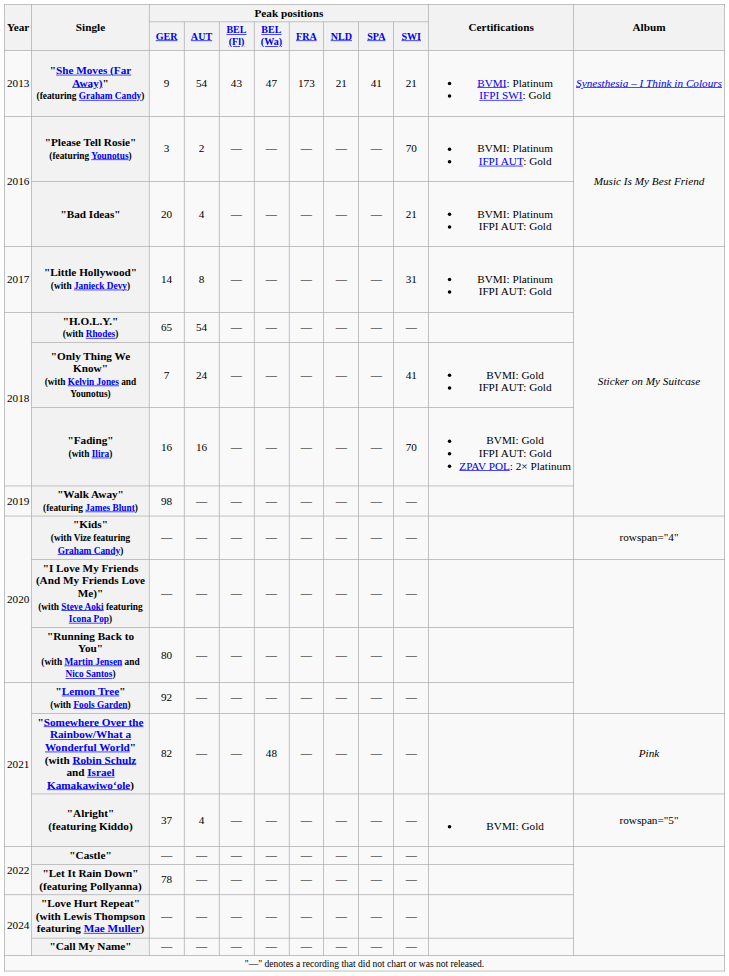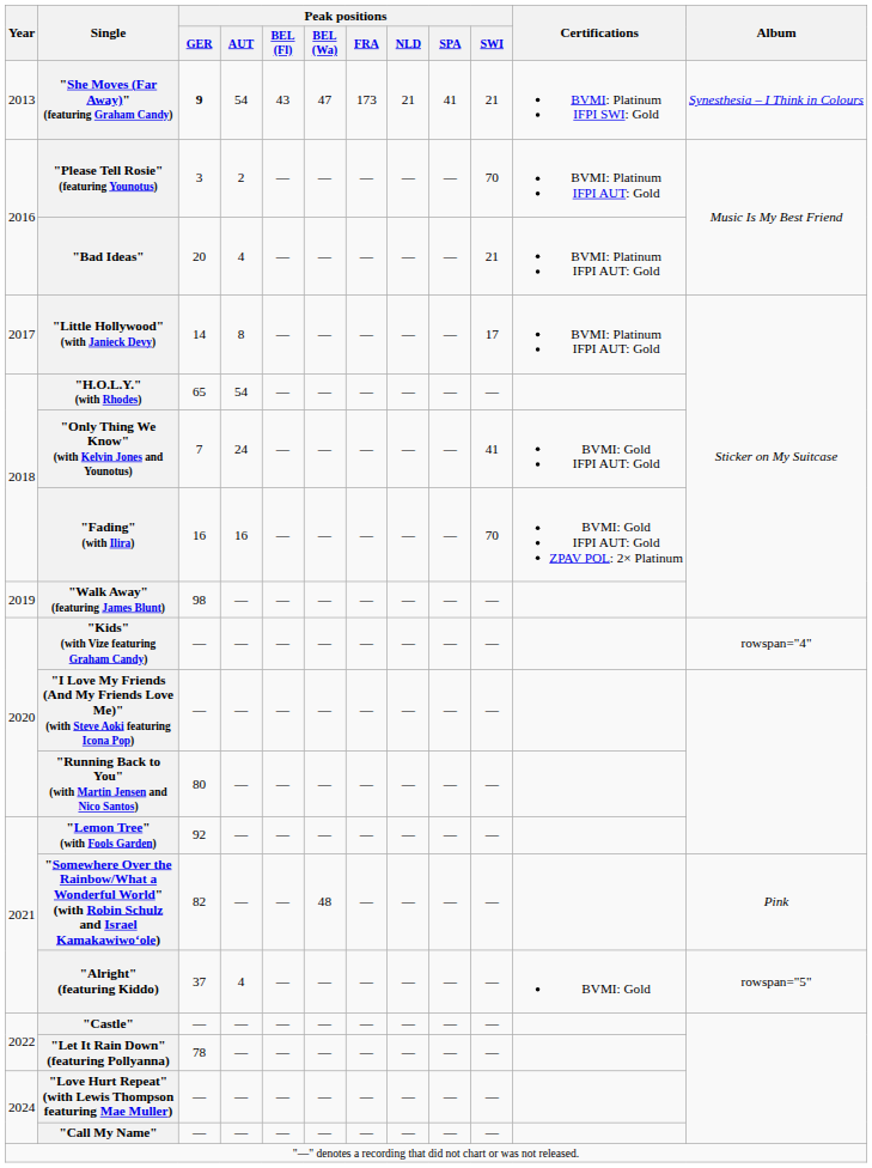"She Moves (Far Away)" (featuring Graham Candy) | Peak positions / GER: normal -> bold
"Little Hollywood" (with Janieck Devy) | Peak positions / SWI: 31 -> 17
